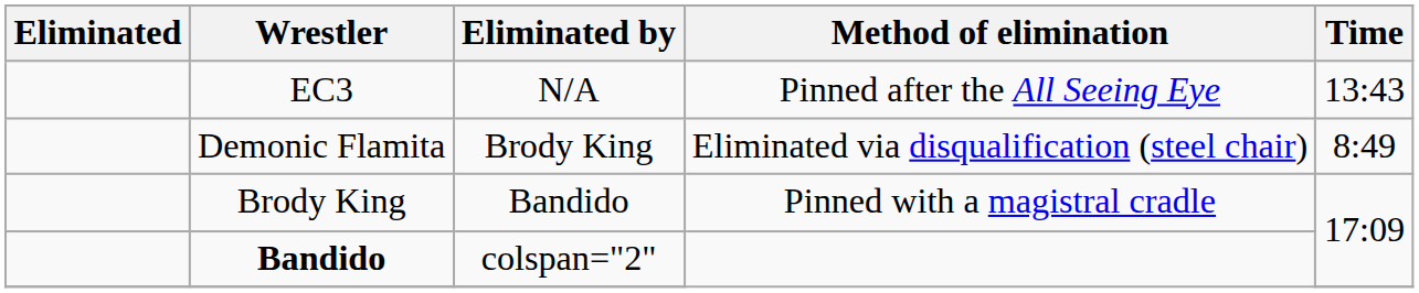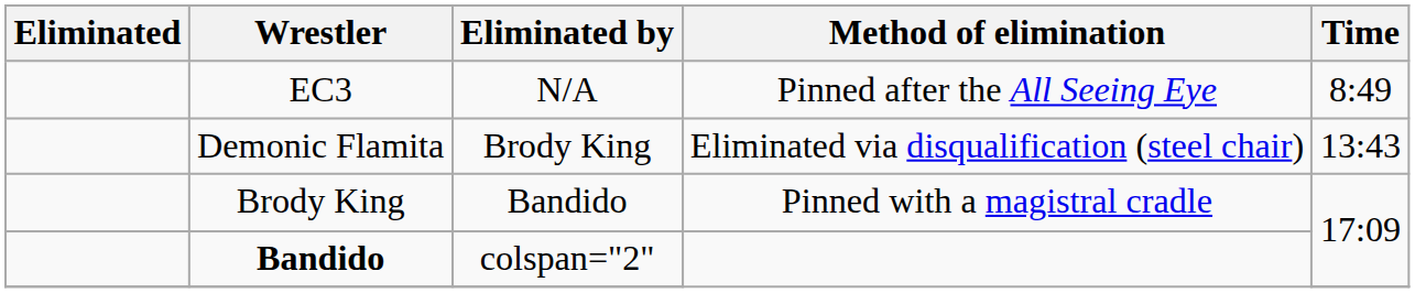EC3 | Time: 13:43 -> 8:49
Demonic Flamita | Time: 8:49 -> 13:43
